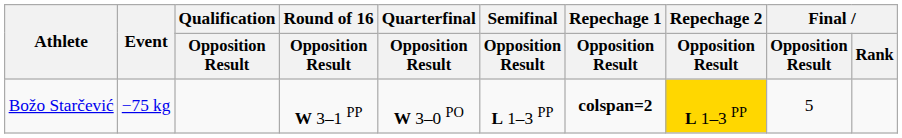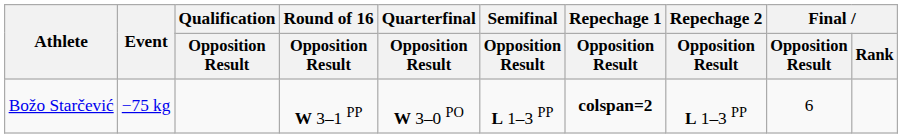Božo Starčević | Repechage 2 / Opposition Result: gold background -> no background
Božo Starčević | Final / Opposition Result: 5 -> 6
